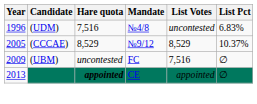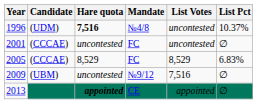1996 | Hare quota: normal -> bold
1996 | List Pct: 6.83% -> 10.37%
+ row: 2001 | (CCCAE) | uncontested | FC | uncontested | ∅
2005 | Mandate: №9/12 -> FC
2005 | List Pct: 10.37% -> 6.83%
2009 | Mandate: FC -> №9/12
